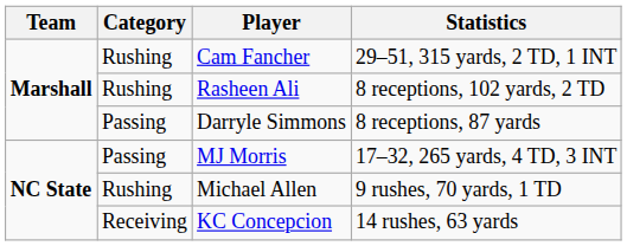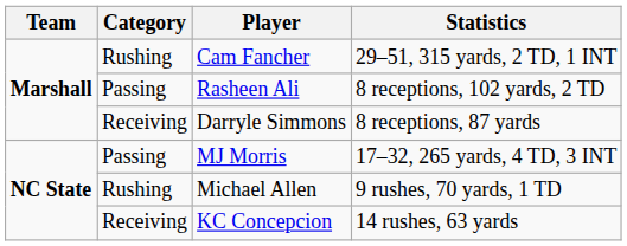Rasheen Ali | Category: Rushing -> Passing
Darryle Simmons | Category: Passing -> Receiving
